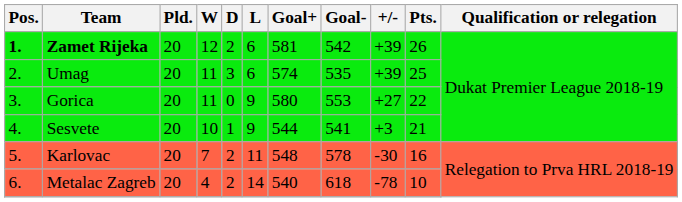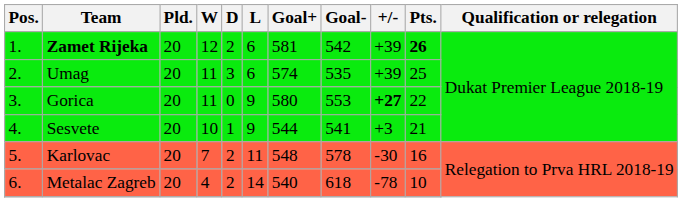Zamet Rijeka | Pos.: bold -> normal
Zamet Rijeka | Pts.: normal -> bold
Gorica | +/-: normal -> bold
